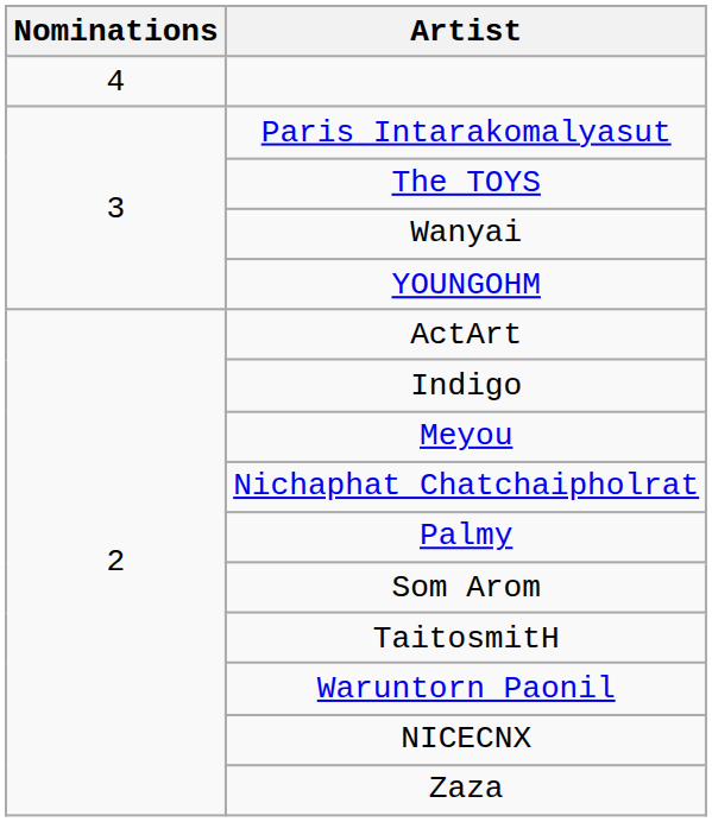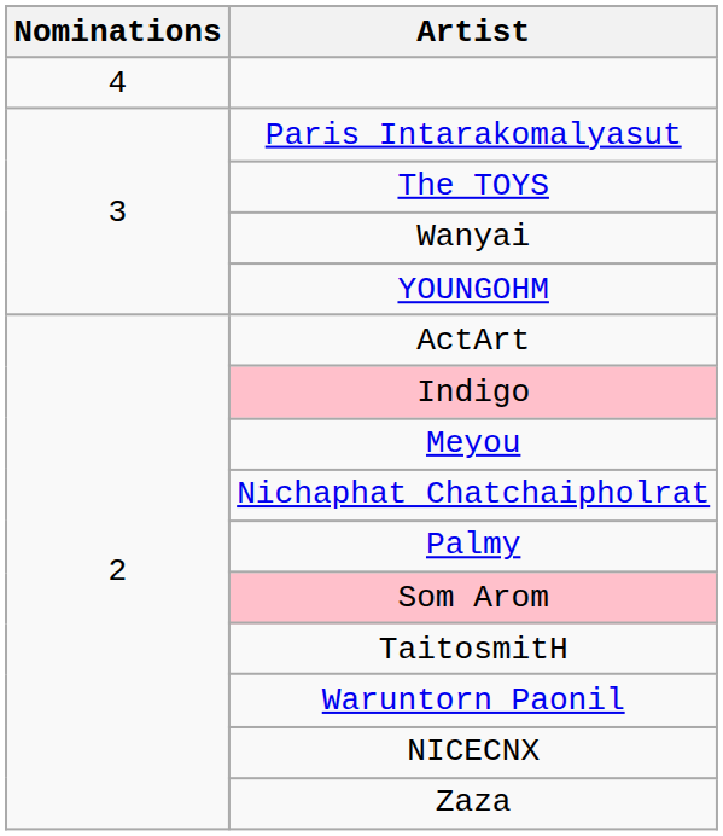Indigo | Artist: no background -> pink background
Som Arom | Artist: no background -> pink background
